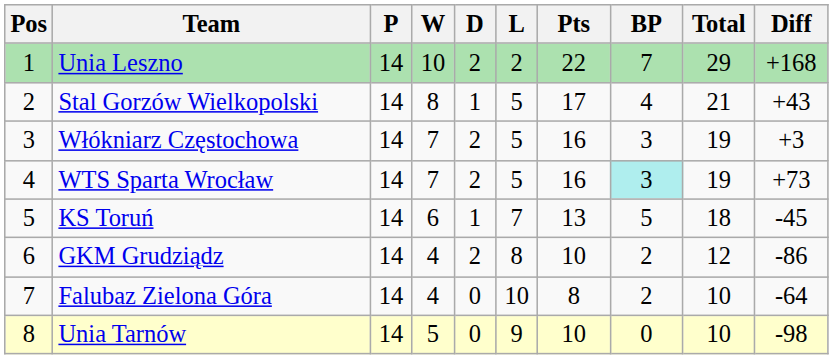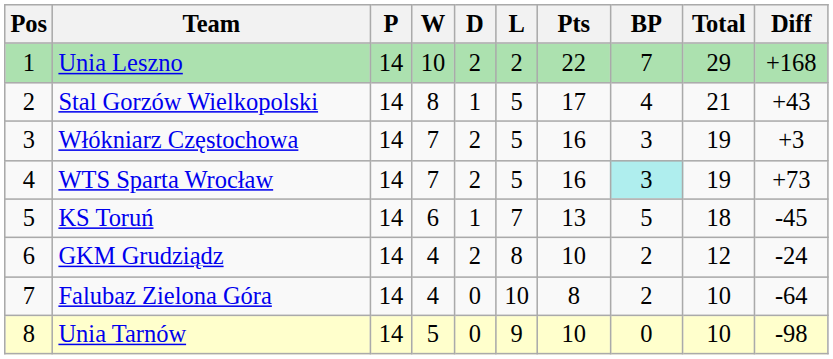GKM Grudziądz | Diff: -86 -> -24
